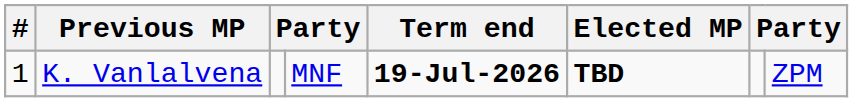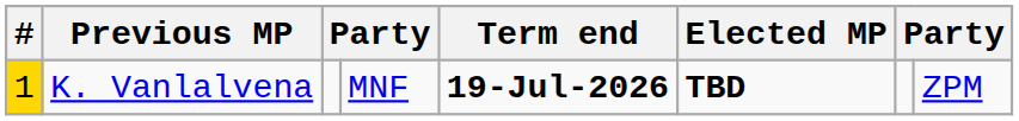K. Vanlalvena | #: no background -> gold background
